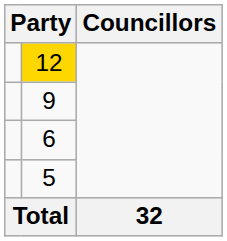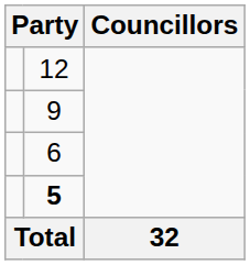12 | column 2: gold background -> no background
5 | column 2: normal -> bold
